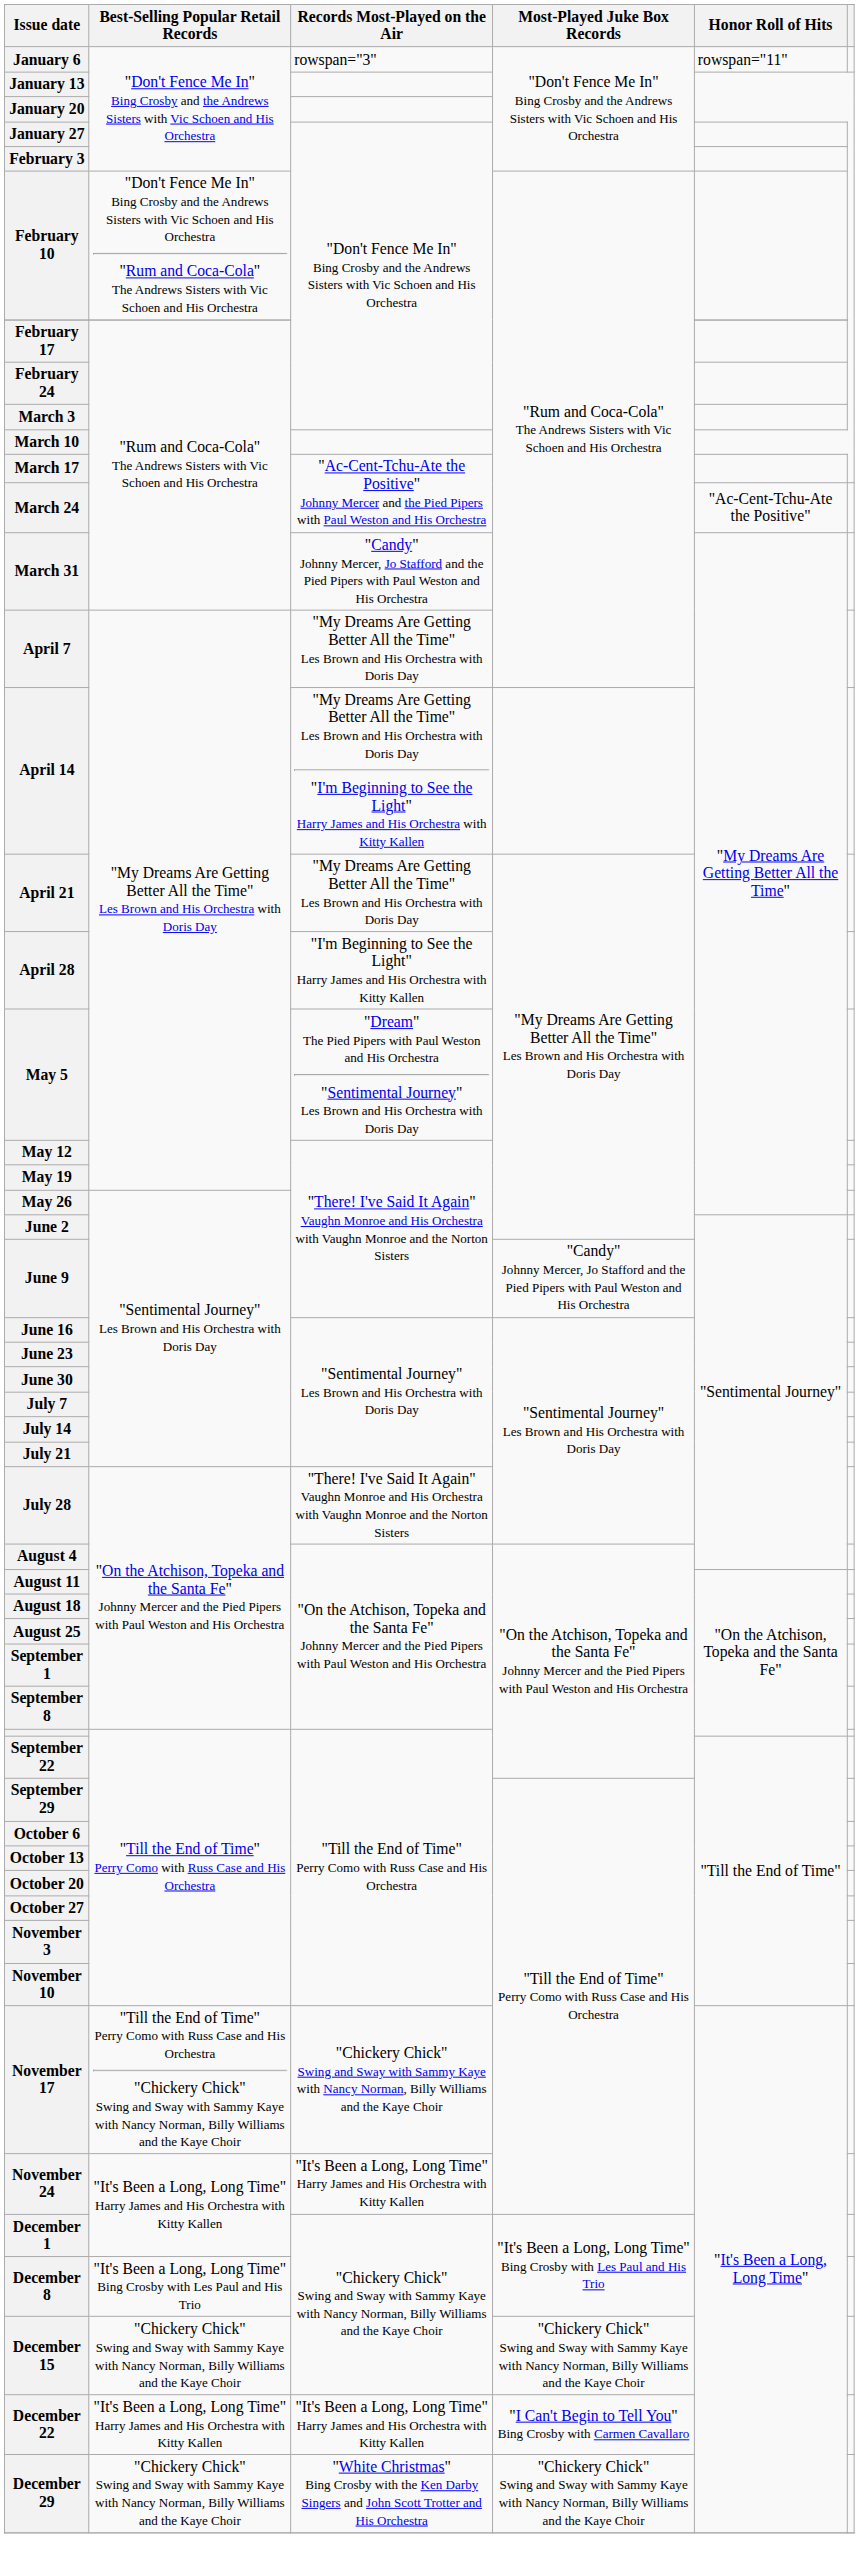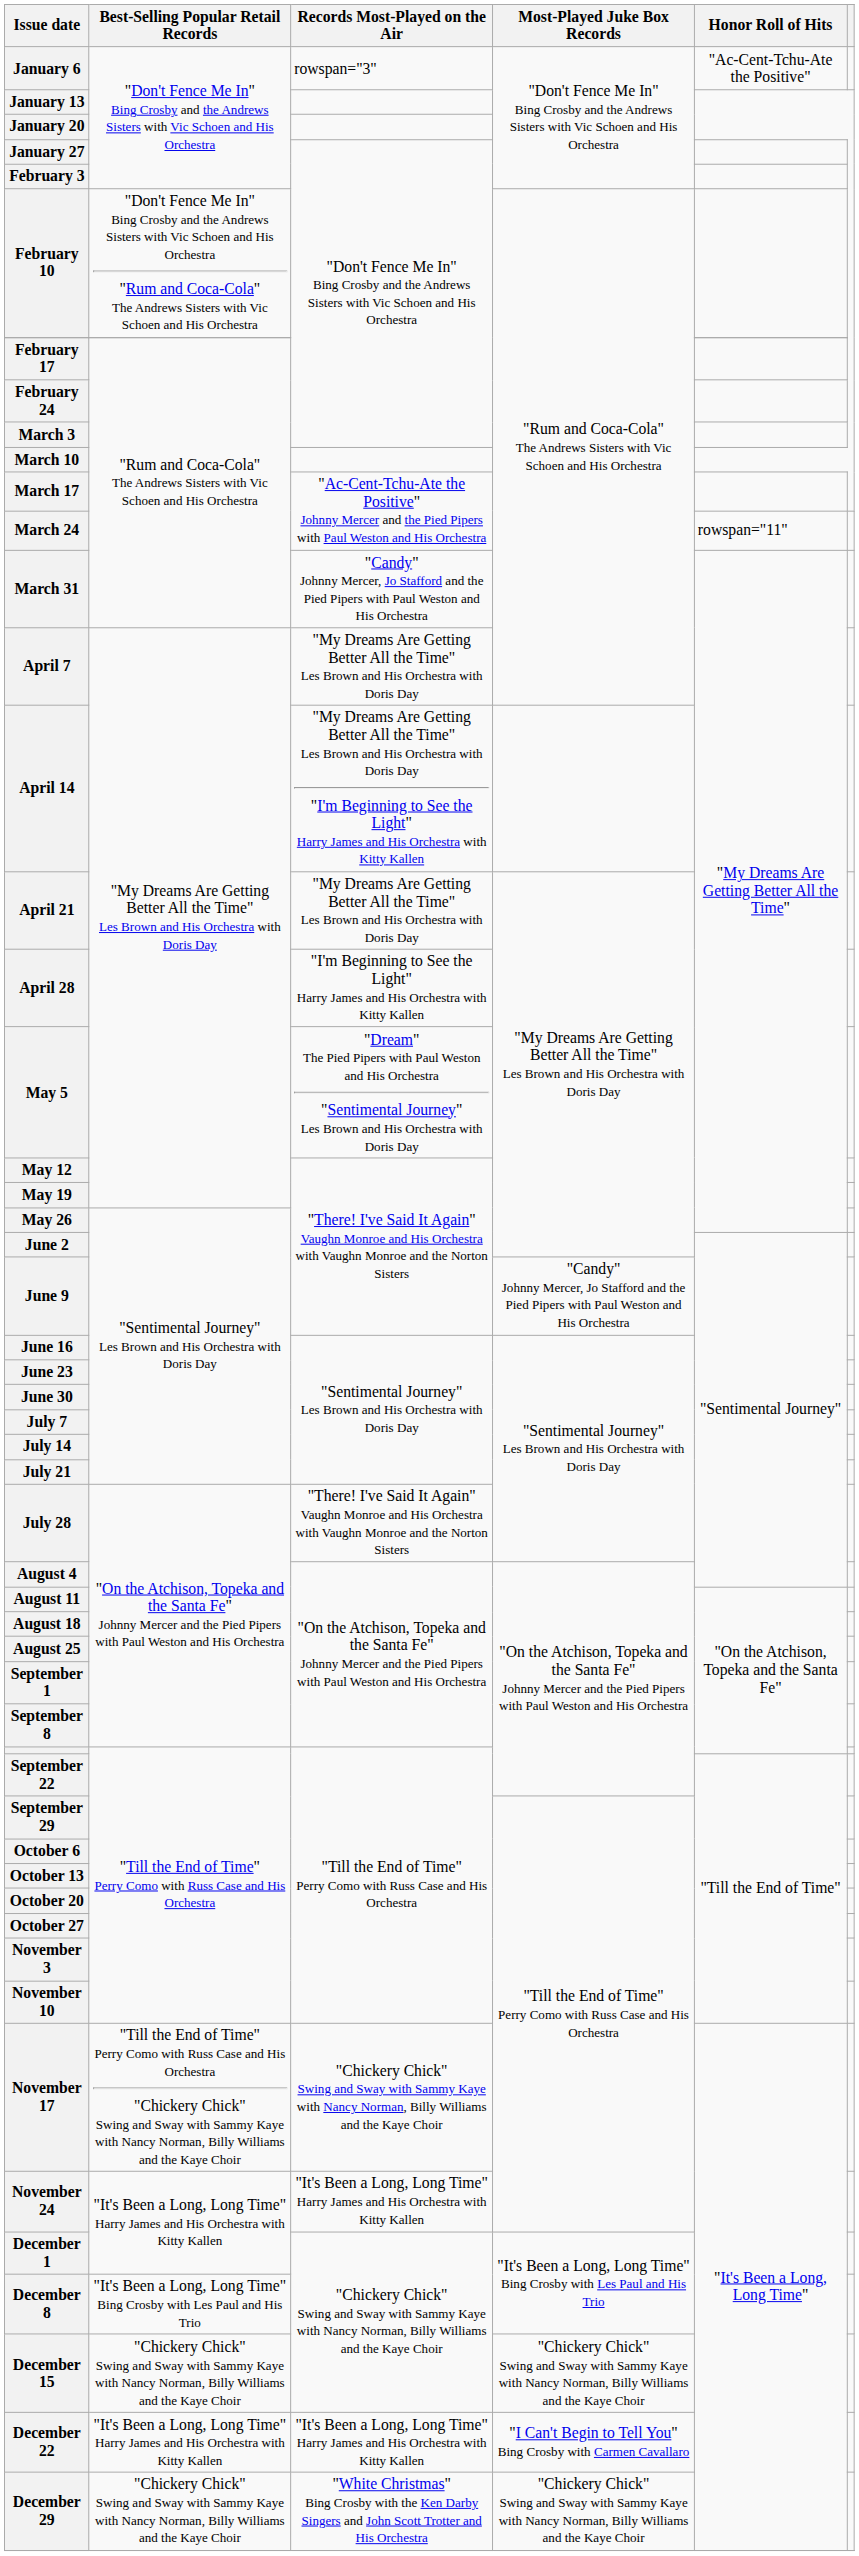January 6 | Honor Roll of Hits: rowspan="11" -> "Ac-Cent-Tchu-Ate the Positive"
March 24 | Honor Roll of Hits: "Ac-Cent-Tchu-Ate the Positive" -> rowspan="11"
